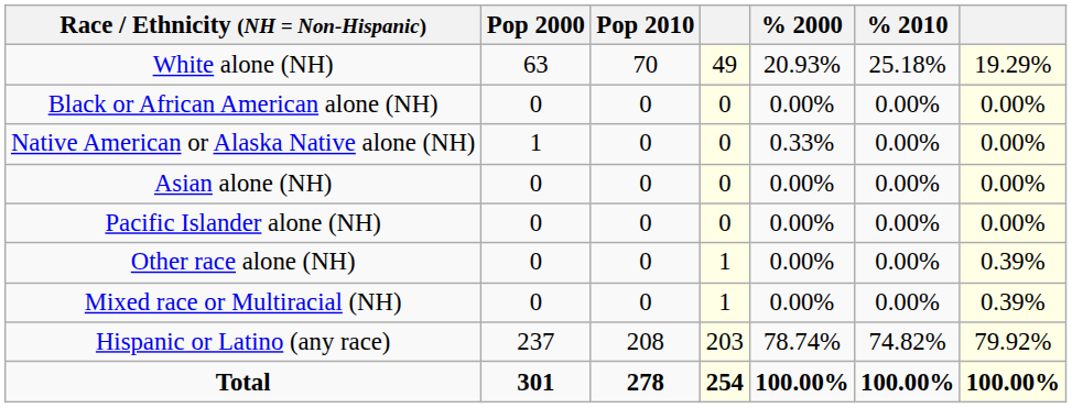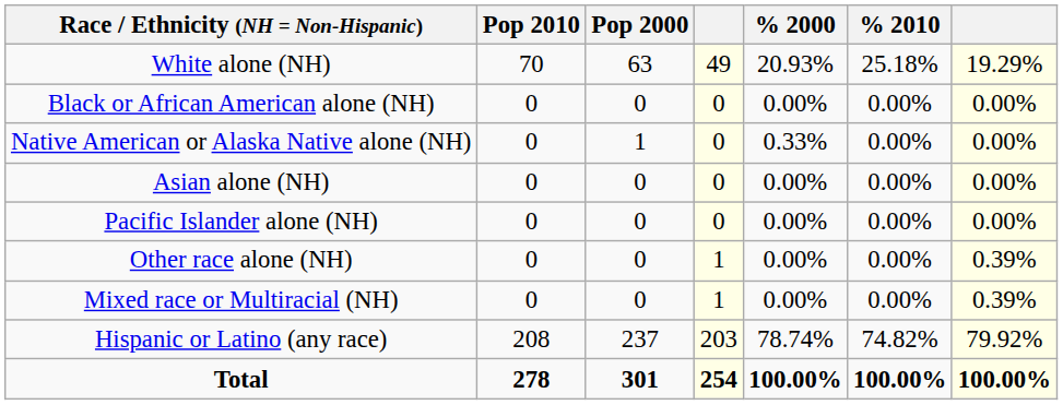columns swapped: Pop 2000 <-> Pop 2010
